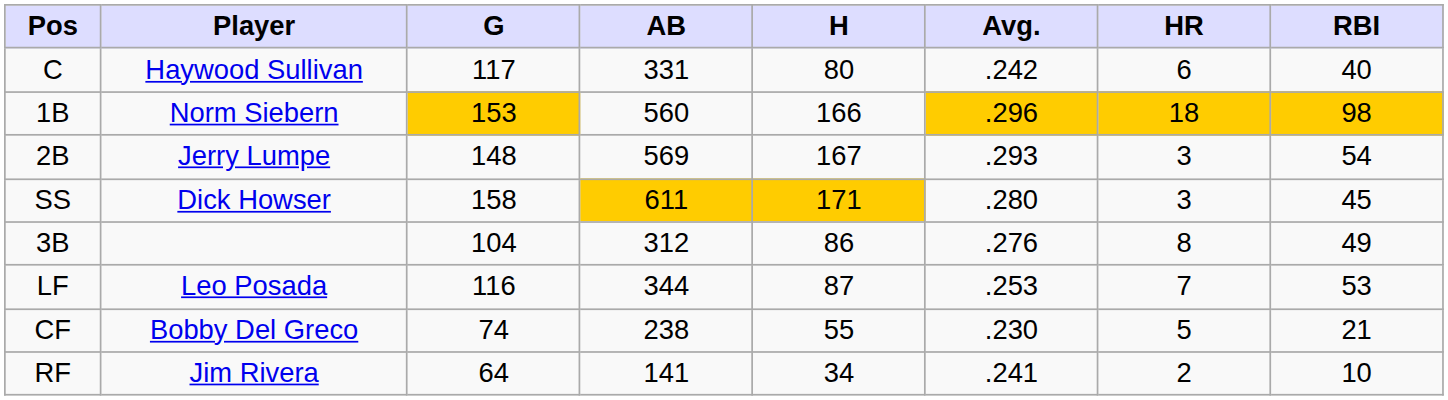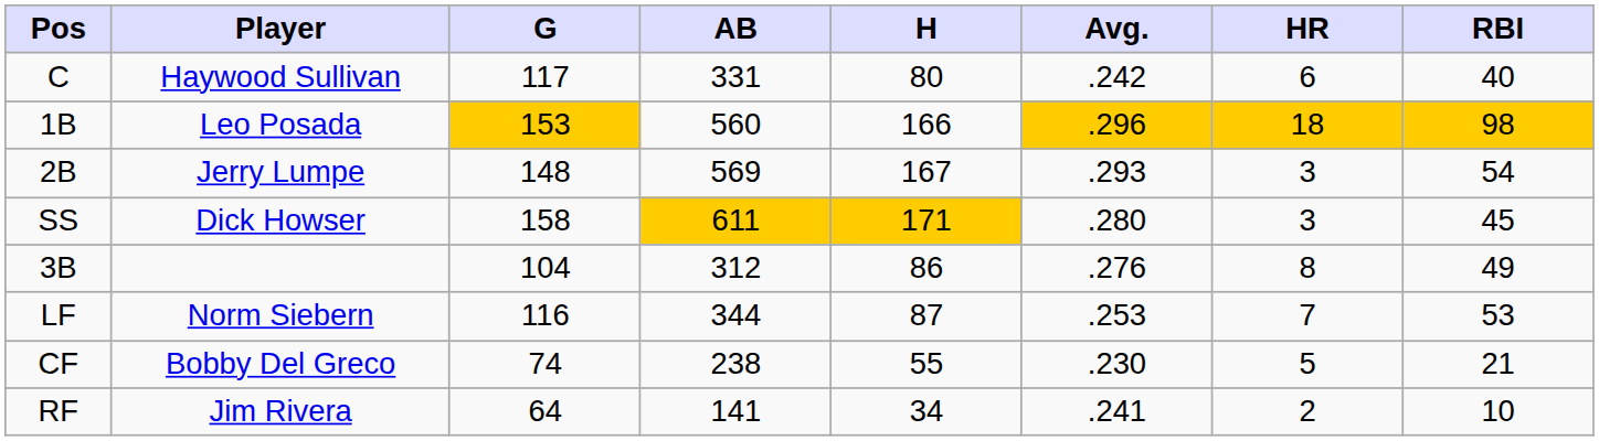1B | Player: Norm Siebern -> Leo Posada
LF | Player: Leo Posada -> Norm Siebern
